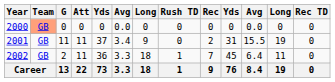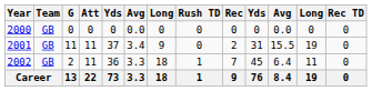2000 | Team: lightsalmon background -> no background
